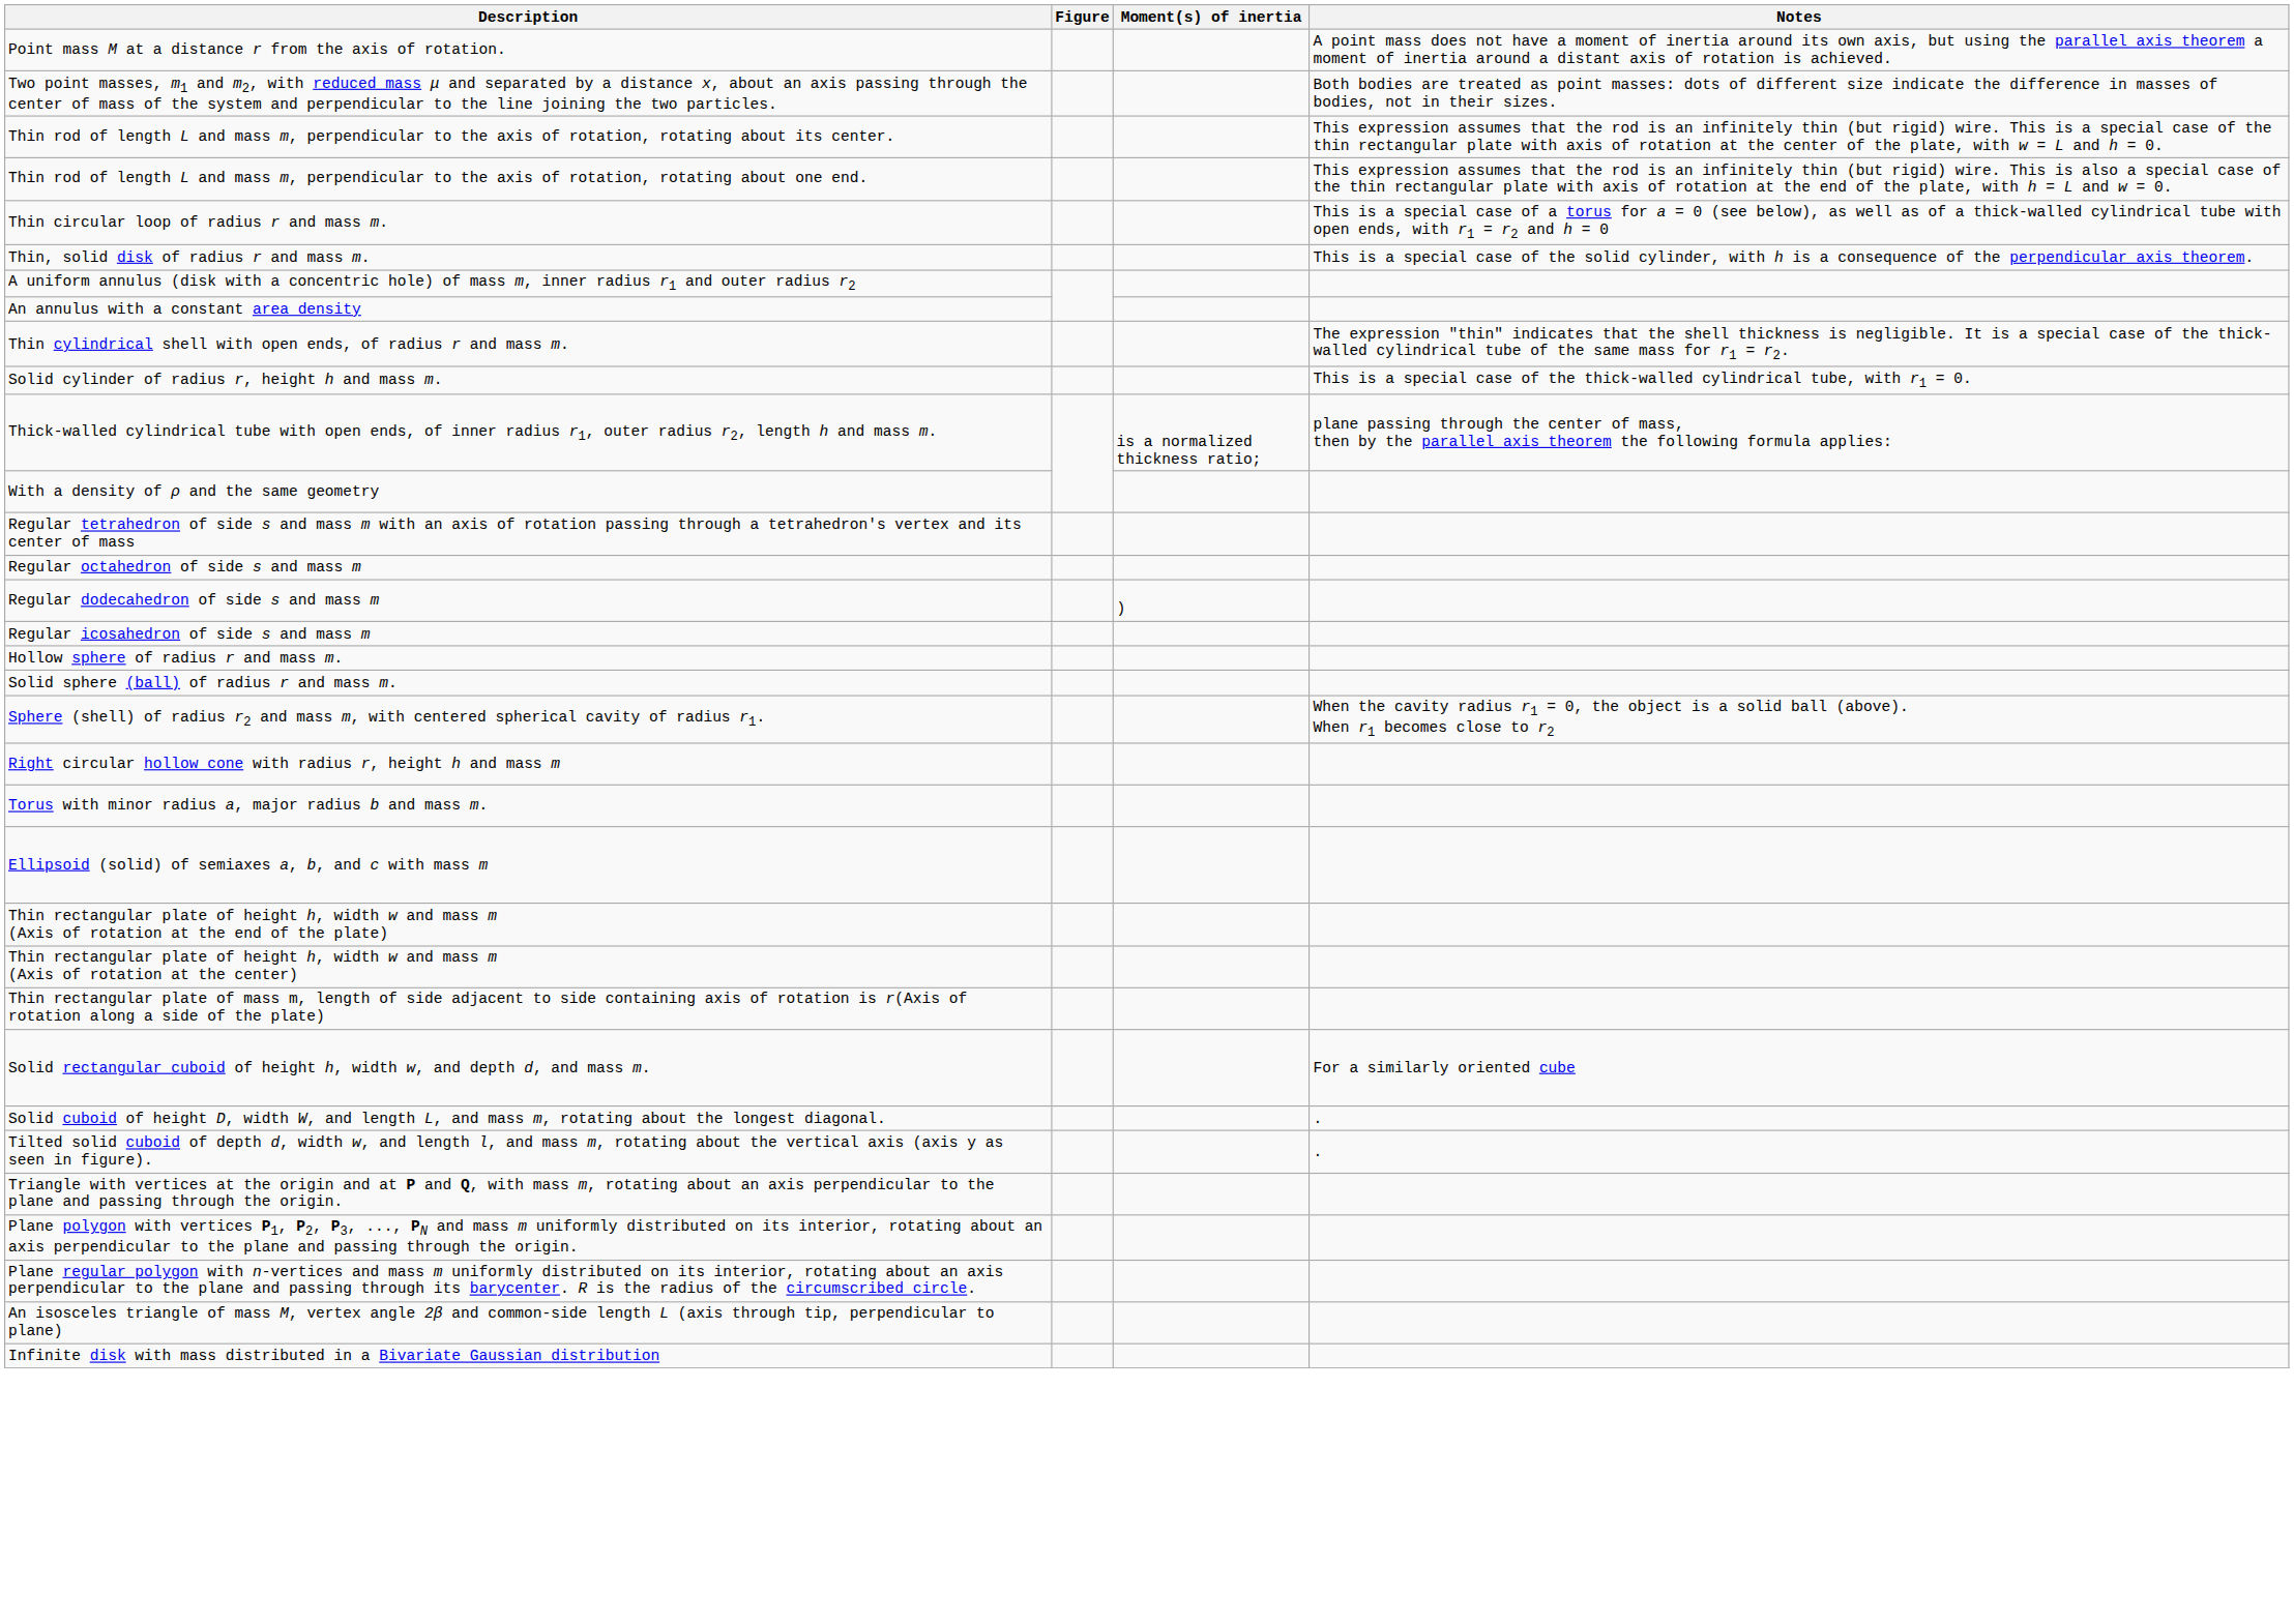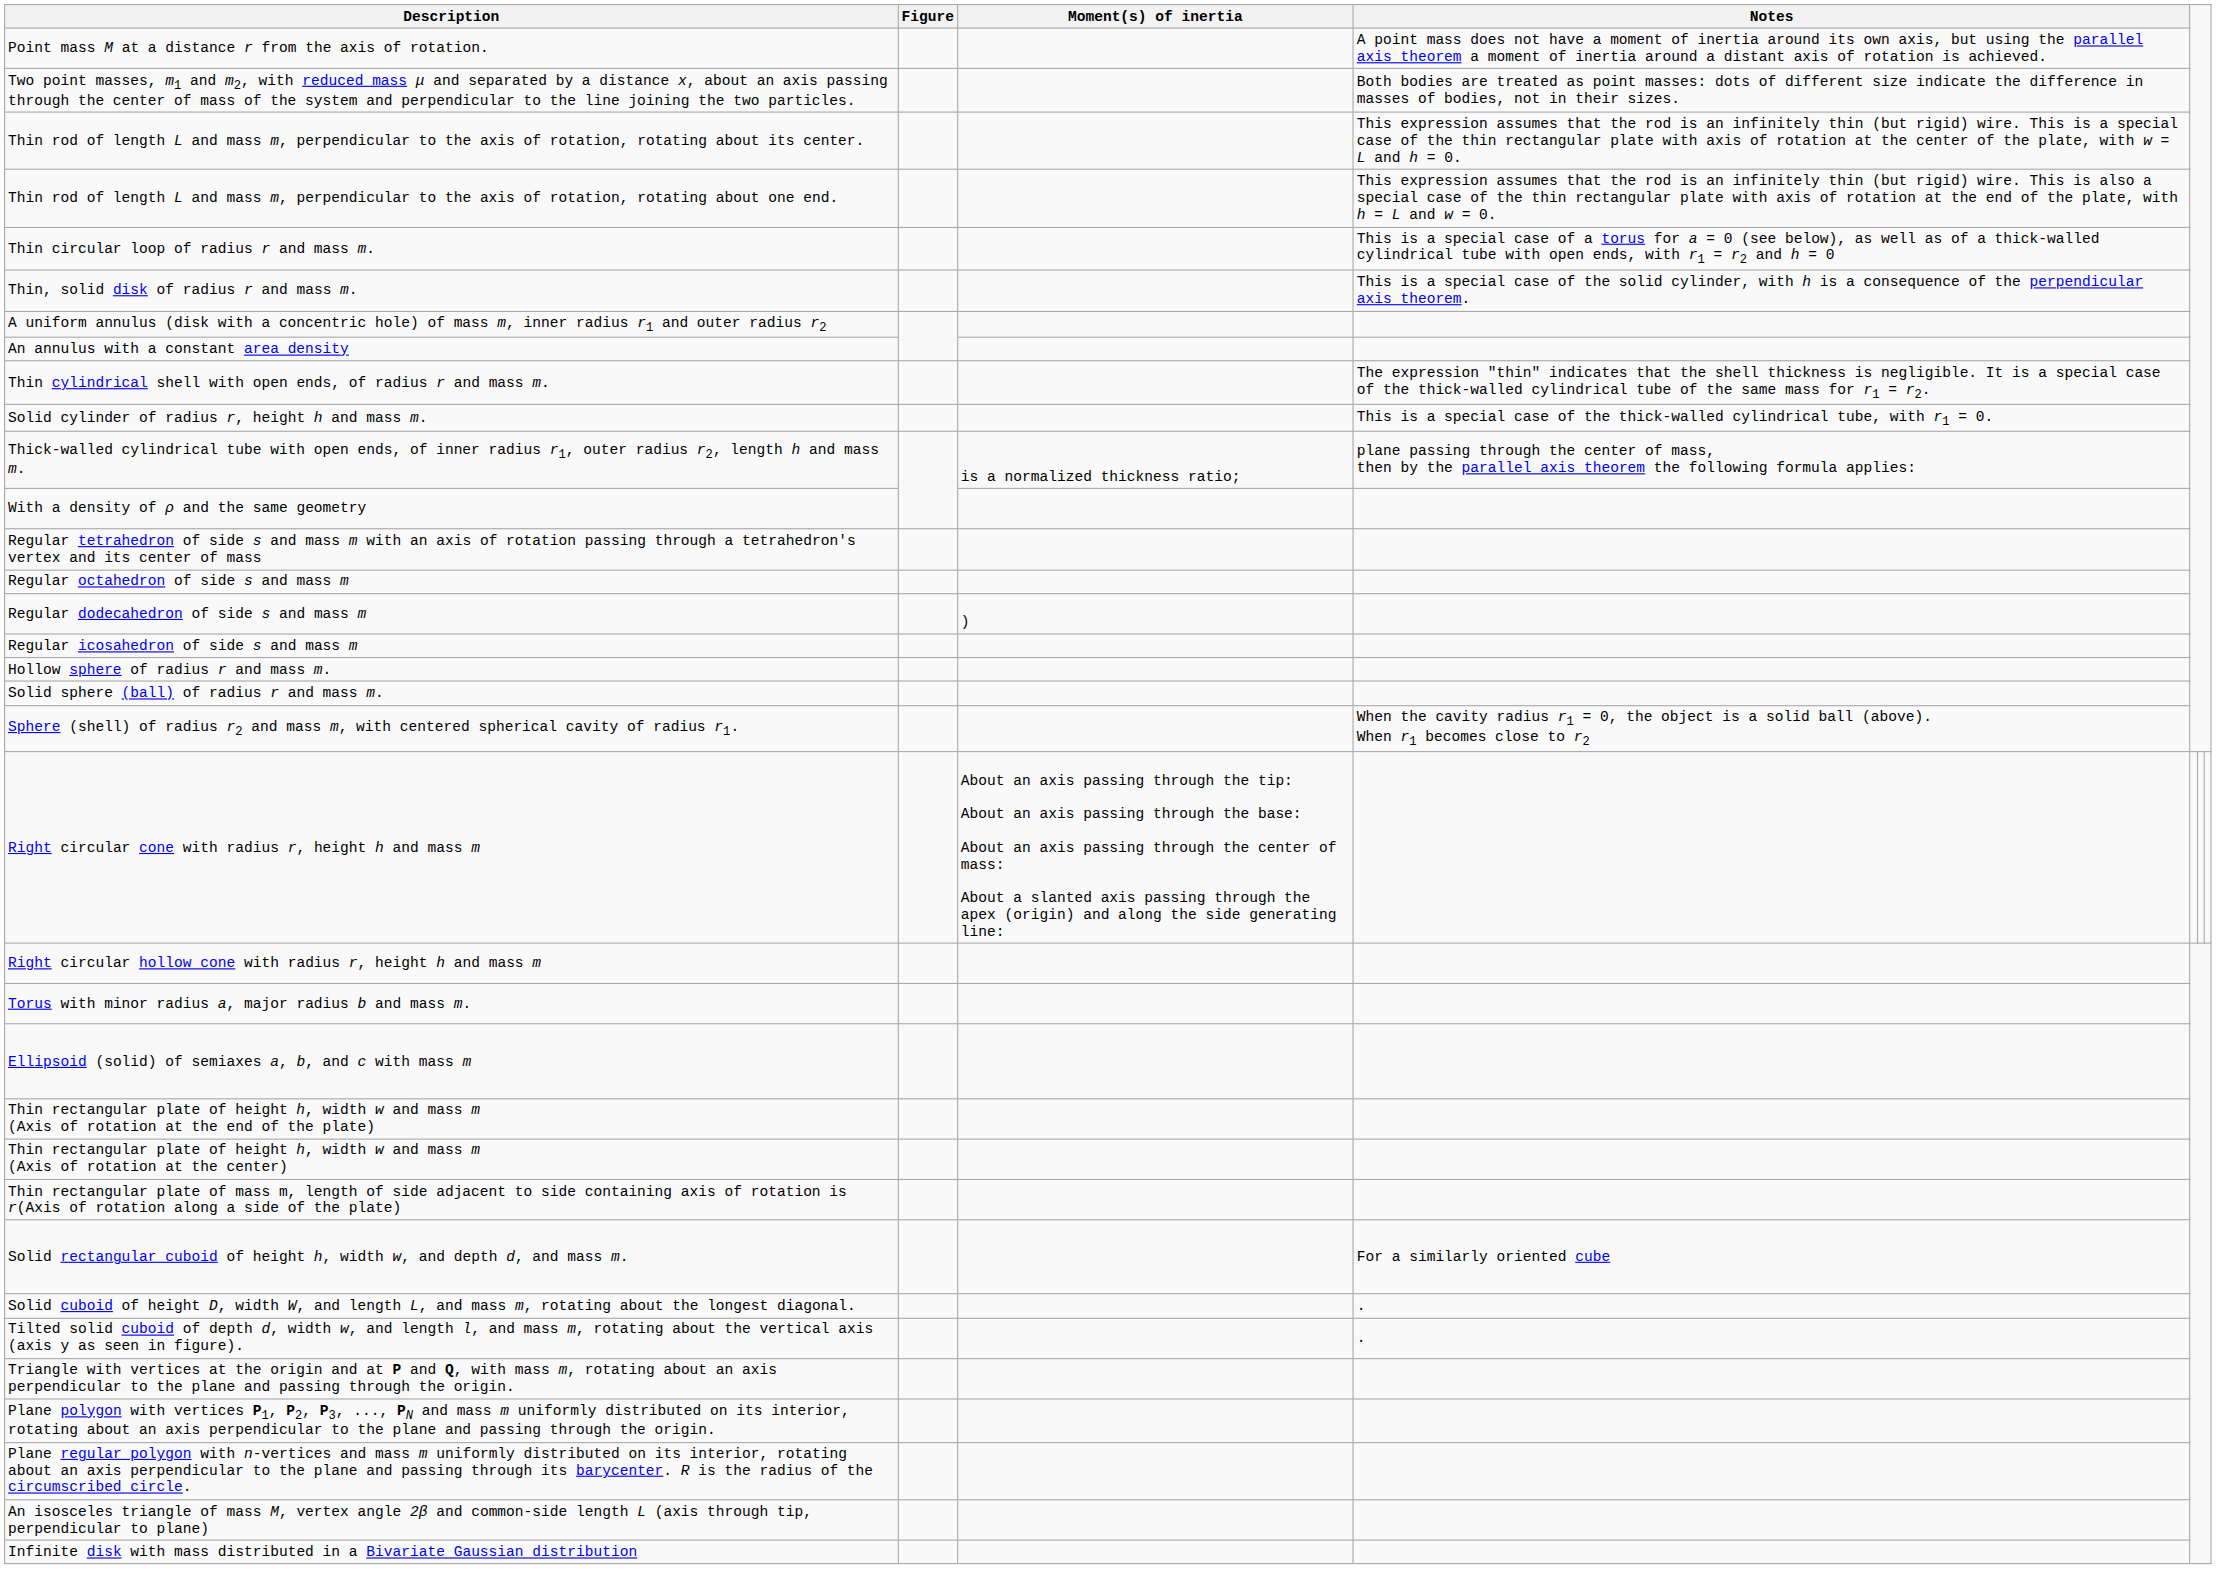+ row: Right circular cone with radius r, height h and mass m | About an axis passing through the tip: About an axis passing through the base: About an axis passing through the center of mass: About a slanted axis passing through the apex (origin) and along the side generating line:
